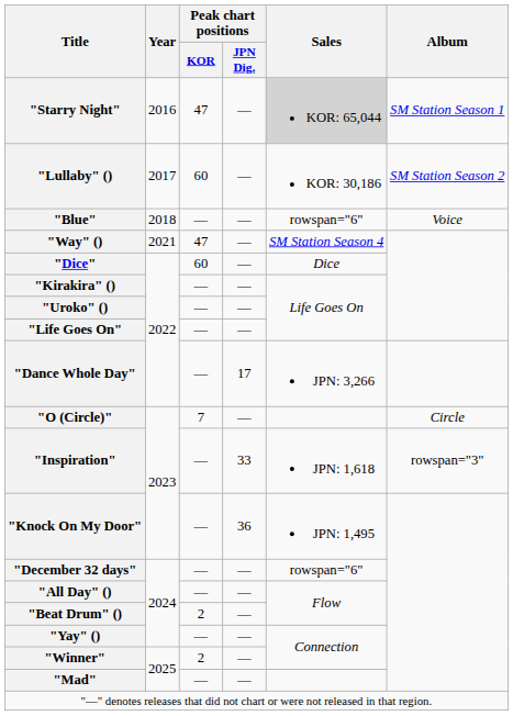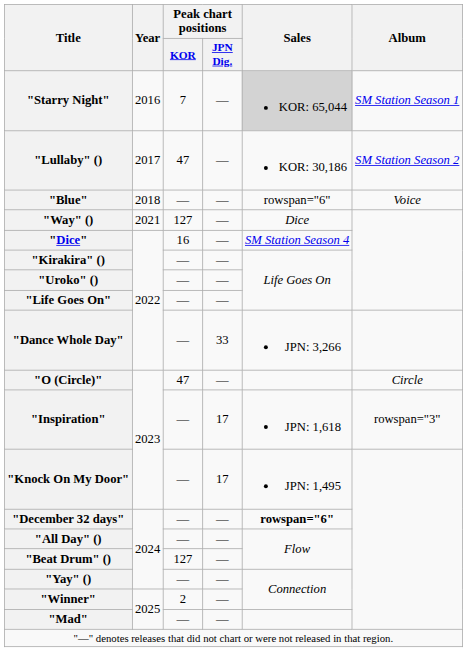"Starry Night" | Peak chart positions / KOR: 47 -> 7
"Lullaby" () | Peak chart positions / KOR: 60 -> 47
"Way" () | Peak chart positions / KOR: 47 -> 127
"Way" () | Sales: SM Station Season 4 -> Dice
"Dice" | Peak chart positions / KOR: 60 -> 16
"Dice" | Sales: Dice -> SM Station Season 4
"Dance Whole Day" | Peak chart positions / JPN Dig.: 17 -> 33
"O (Circle)" | Peak chart positions / KOR: 7 -> 47
"Inspiration" | Peak chart positions / JPN Dig.: 33 -> 17
"Knock On My Door" | Peak chart positions / JPN Dig.: 36 -> 17
"December 32 days" | Sales: normal -> bold
"Beat Drum" () | Peak chart positions / KOR: 2 -> 127
